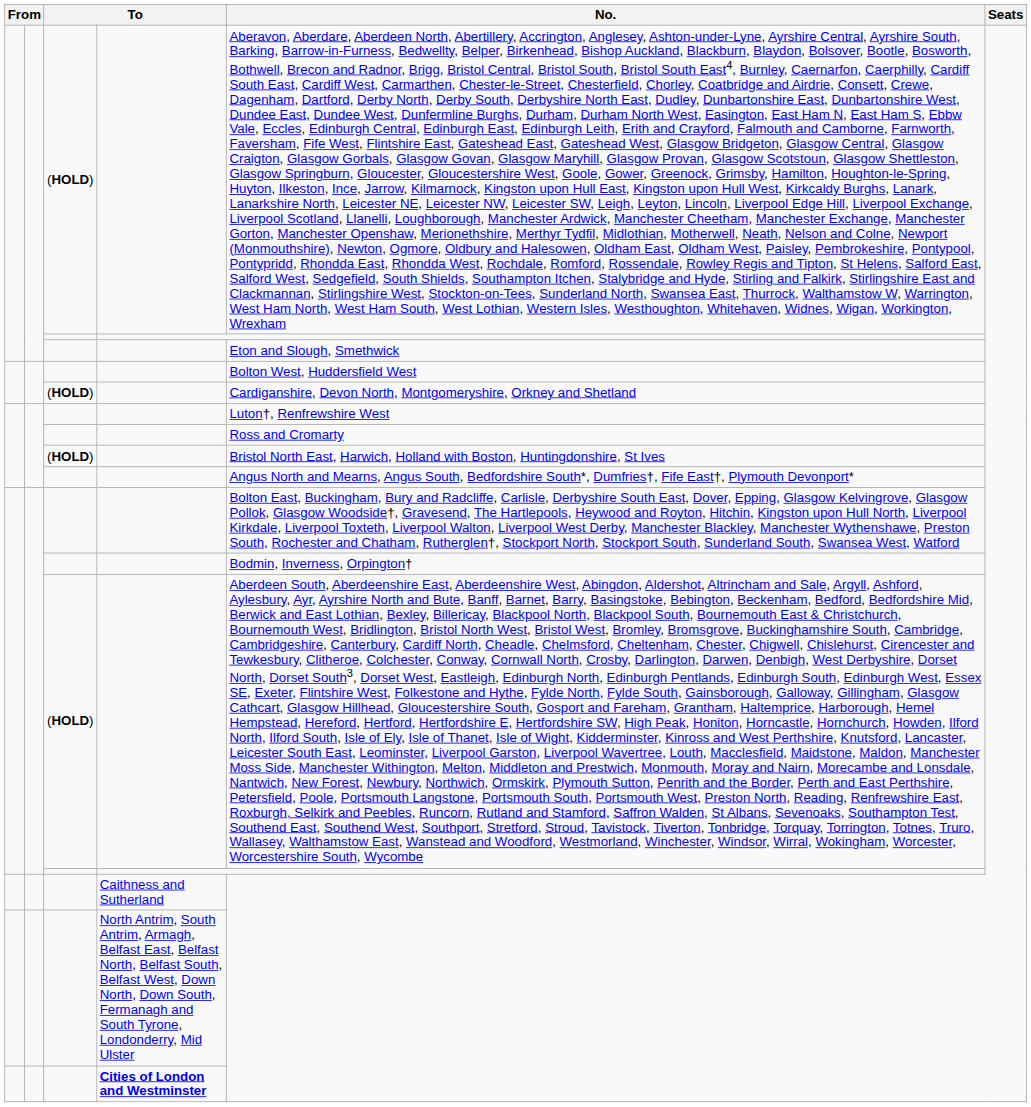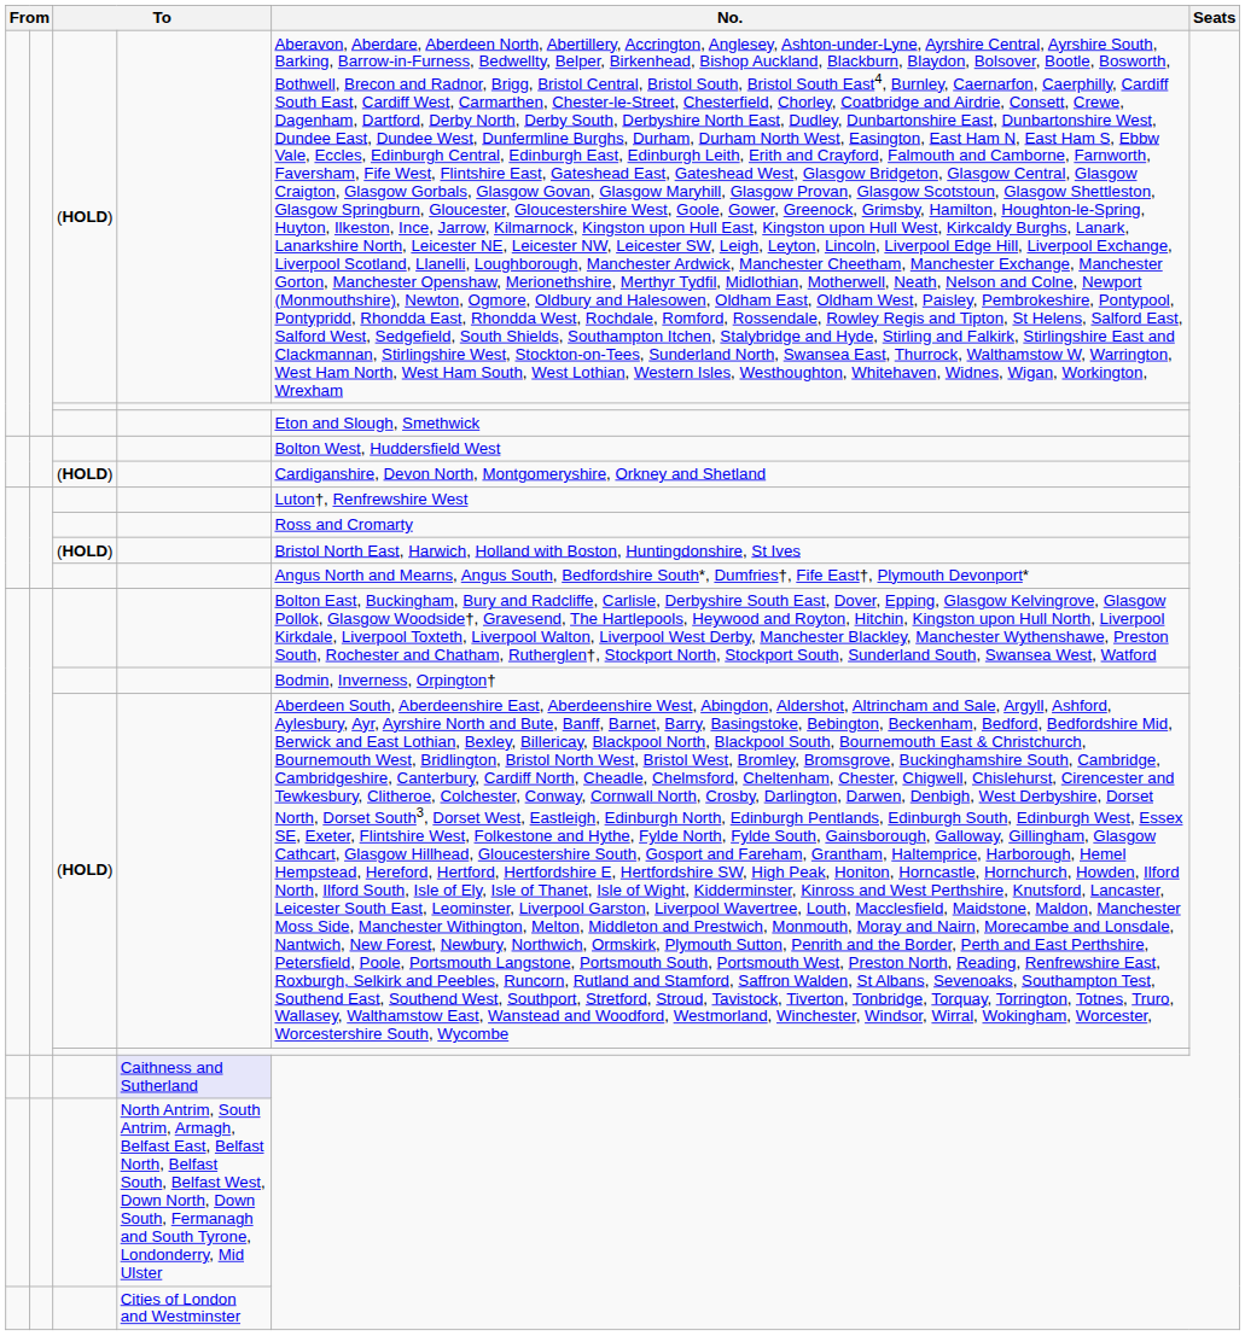Caithness and Sutherland | column 4: no background -> lavender background
Cities of London and Westminster | column 4: bold -> normal
